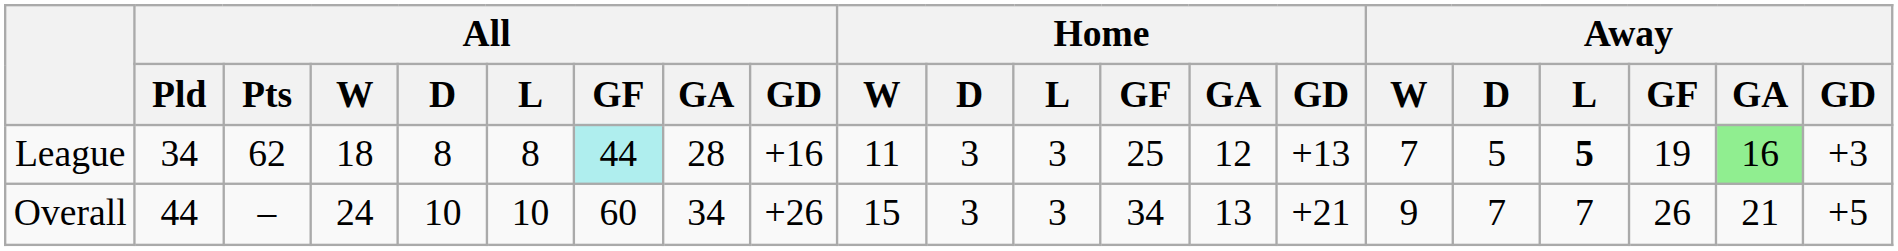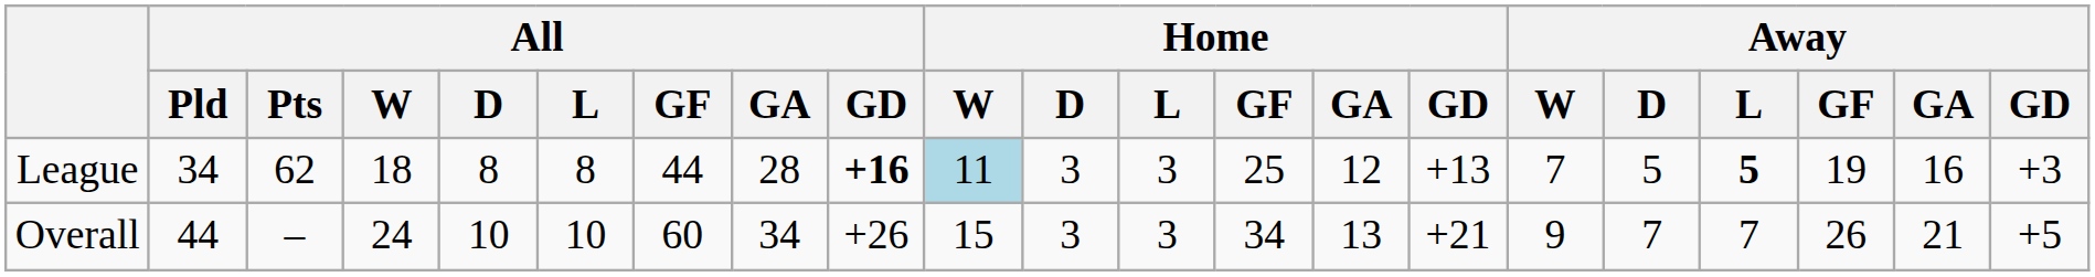League | All / GF: paleturquoise background -> no background
League | All / GD: normal -> bold
League | Home / W: no background -> lightblue background
League | Away / GA: lightgreen background -> no background
